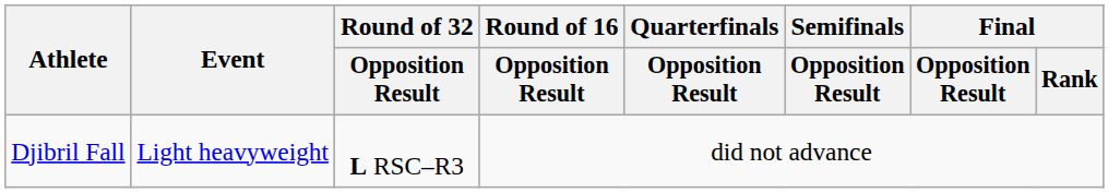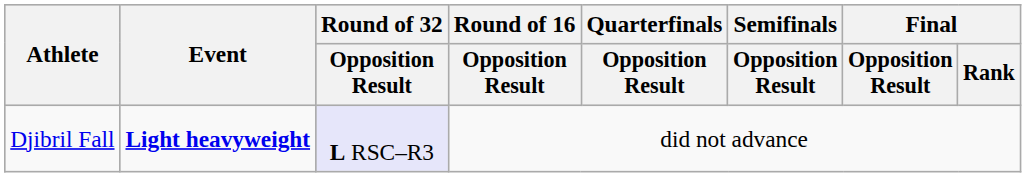Djibril Fall | Event: normal -> bold
Djibril Fall | Round of 32 / Opposition Result: no background -> lavender background
